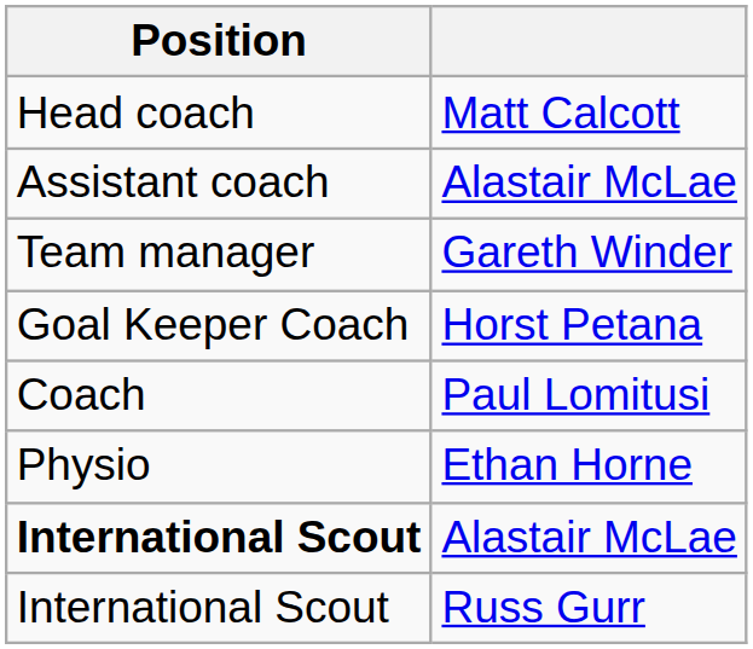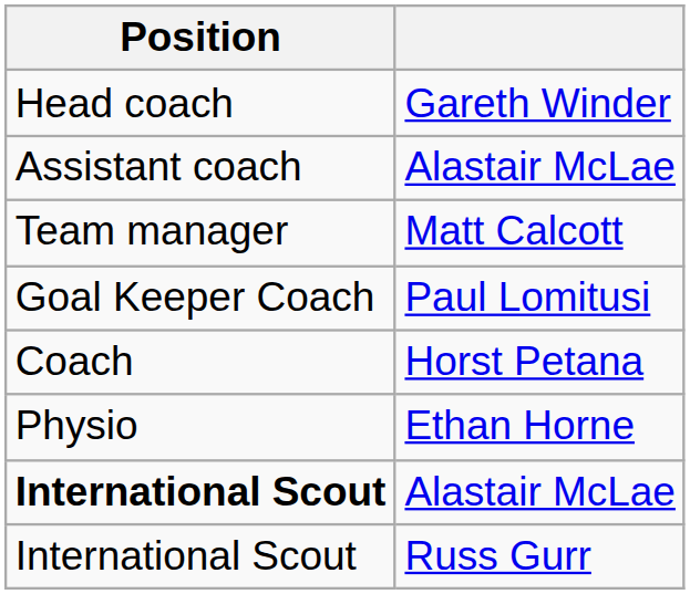row 2 | column 2: Matt Calcott -> Gareth Winder
row 4 | column 2: Gareth Winder -> Matt Calcott
row 5 | column 2: Horst Petana -> Paul Lomitusi
row 6 | column 2: Paul Lomitusi -> Horst Petana
